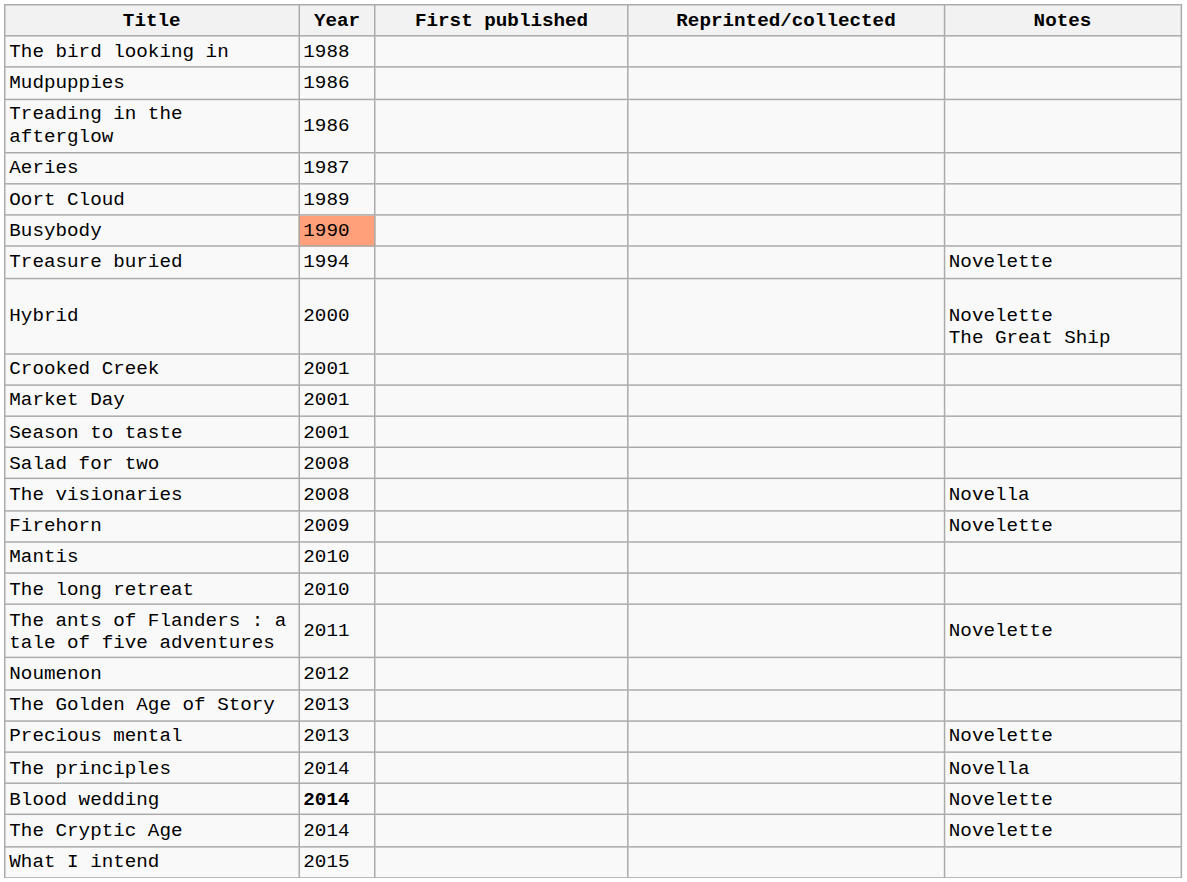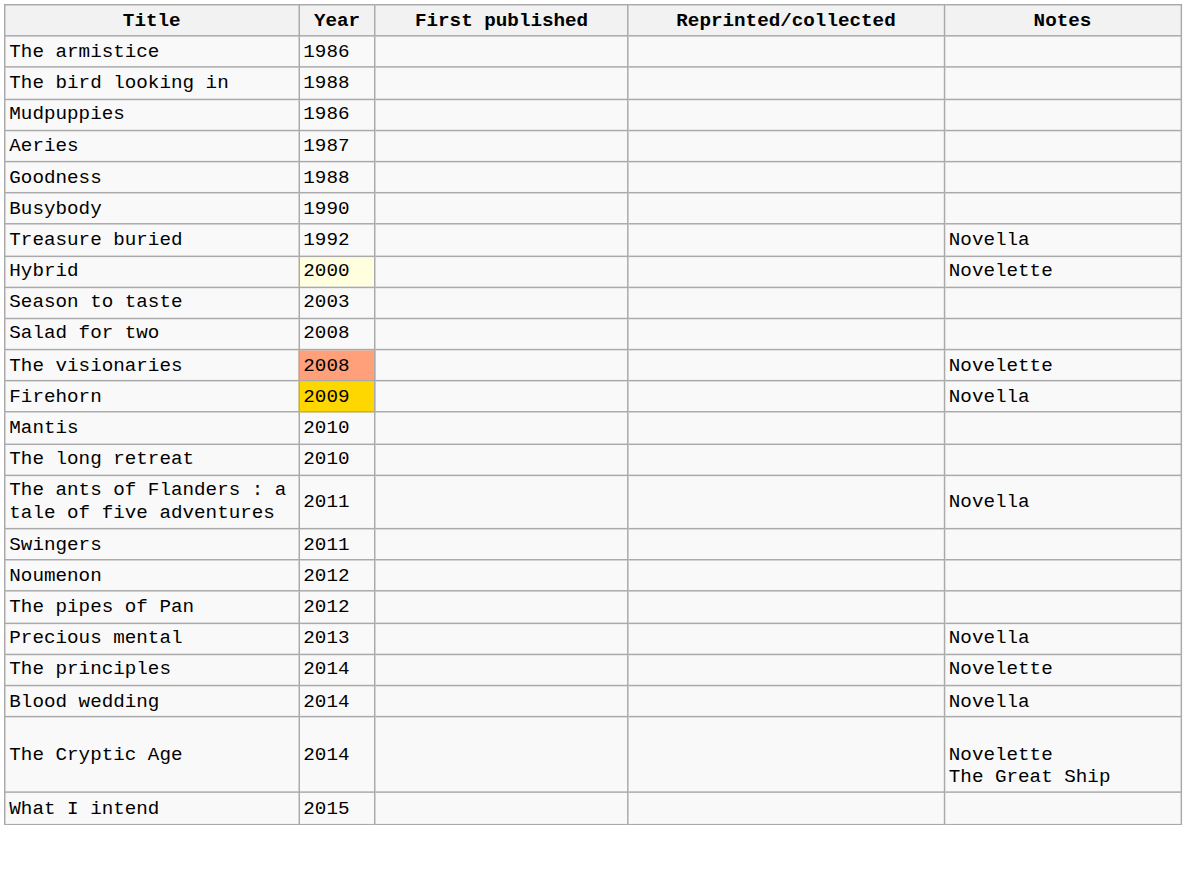+ row: The armistice | 1986
- row: Treading in the afterglow | 1986
+ row: Goodness | 1988
- row: Oort Cloud | 1989
Busybody | Year: lightsalmon background -> no background
Treasure buried | Year: 1994 -> 1992
Treasure buried | Notes: Novelette -> Novella
Hybrid | Year: no background -> lightyellow background
Hybrid | Notes: Novelette The Great Ship -> Novelette
- row: Crooked Creek | 2001
- row: Market Day | 2001
Season to taste | Year: 2001 -> 2003
The visionaries | Year: no background -> lightsalmon background
The visionaries | Notes: Novella -> Novelette
Firehorn | Year: no background -> gold background
Firehorn | Notes: Novelette -> Novella
The ants of Flanders : a tale of five adventures | Notes: Novelette -> Novella
+ row: Swingers | 2011
+ row: The pipes of Pan | 2012
- row: The Golden Age of Story | 2013
Precious mental | Notes: Novelette -> Novella
The principles | Notes: Novella -> Novelette
Blood wedding | Year: bold -> normal
Blood wedding | Notes: Novelette -> Novella
The Cryptic Age | Notes: Novelette -> Novelette The Great Ship
